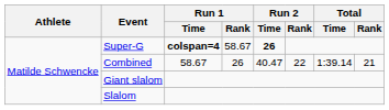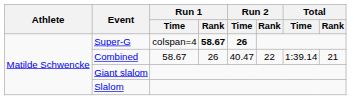Super-G | Run 1 / Time: bold -> normal
Super-G | Run 1 / Rank: normal -> bold
